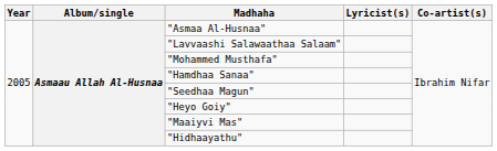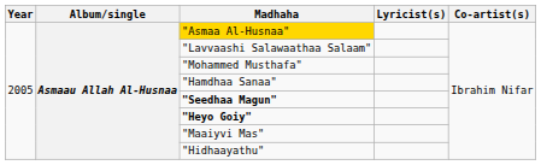"Asmaa Al-Husnaa" | Madhaha: no background -> gold background
"Seedhaa Magun" | Madhaha: normal -> bold
"Heyo Goiy" | Madhaha: normal -> bold
